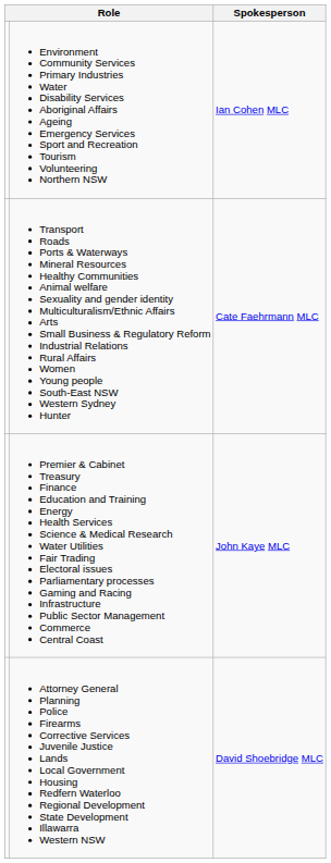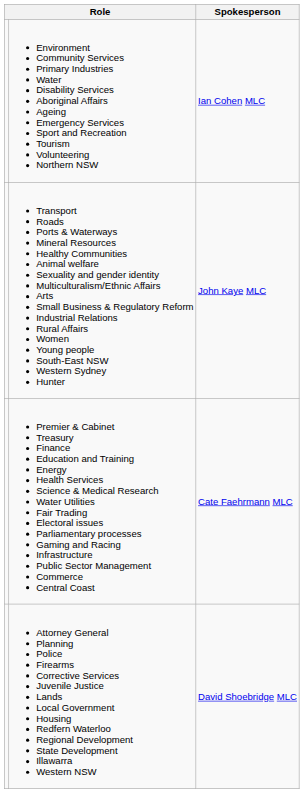row 3 | Spokesperson: Cate Faehrmann MLC -> John Kaye MLC
row 4 | Spokesperson: John Kaye MLC -> Cate Faehrmann MLC
